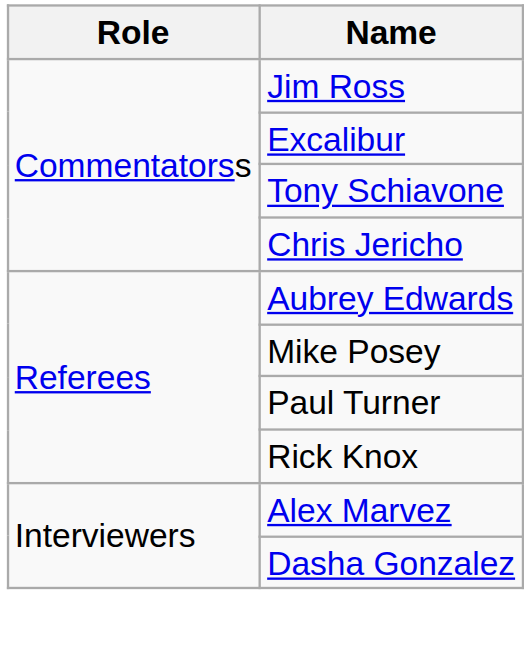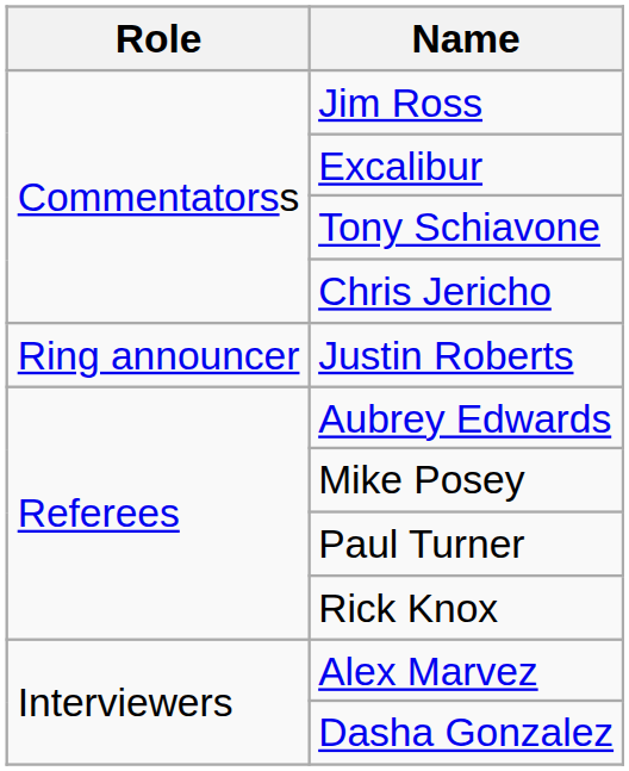+ row: Ring announcer | Justin Roberts
